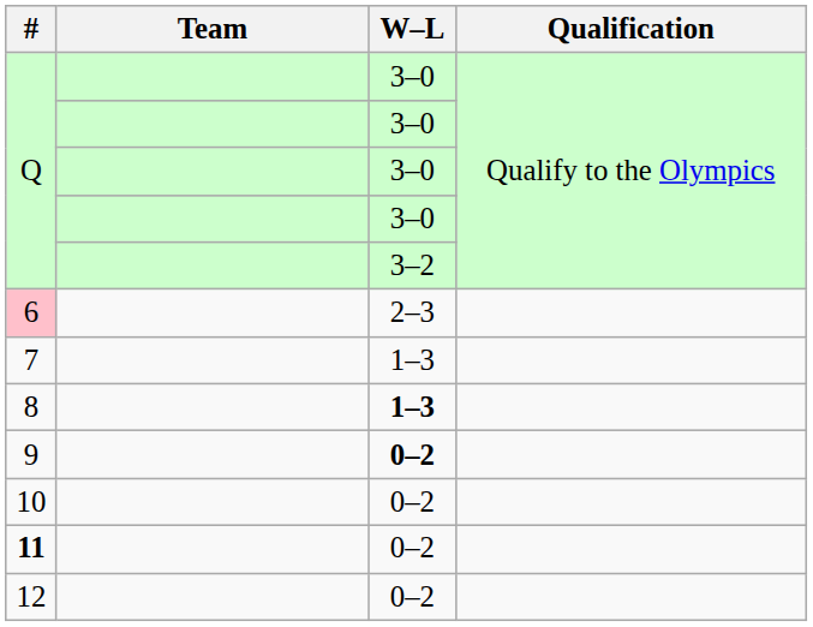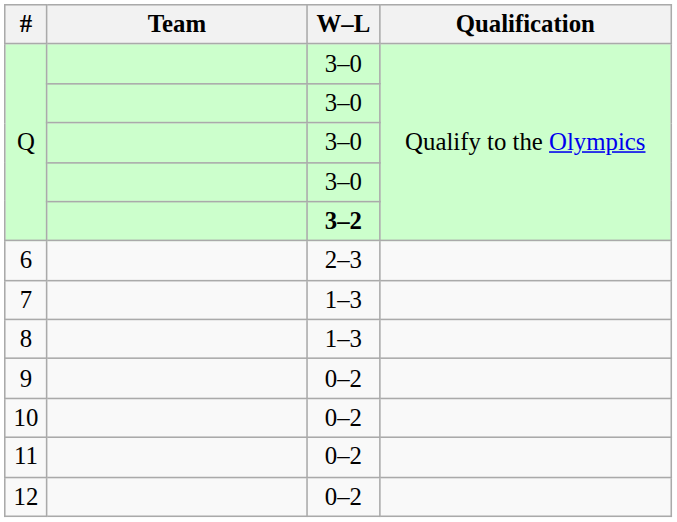Q / 3–2 | W–L: normal -> bold
6 | #: pink background -> no background
8 | W–L: bold -> normal
9 | W–L: bold -> normal
11 | #: bold -> normal
